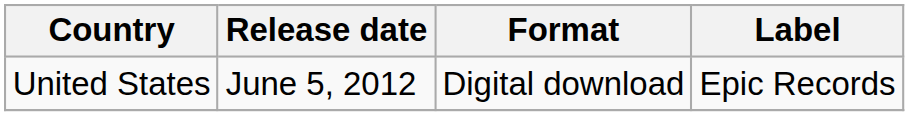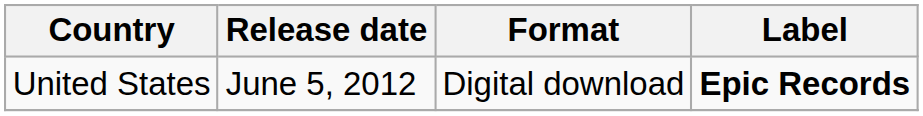United States | Label: normal -> bold
